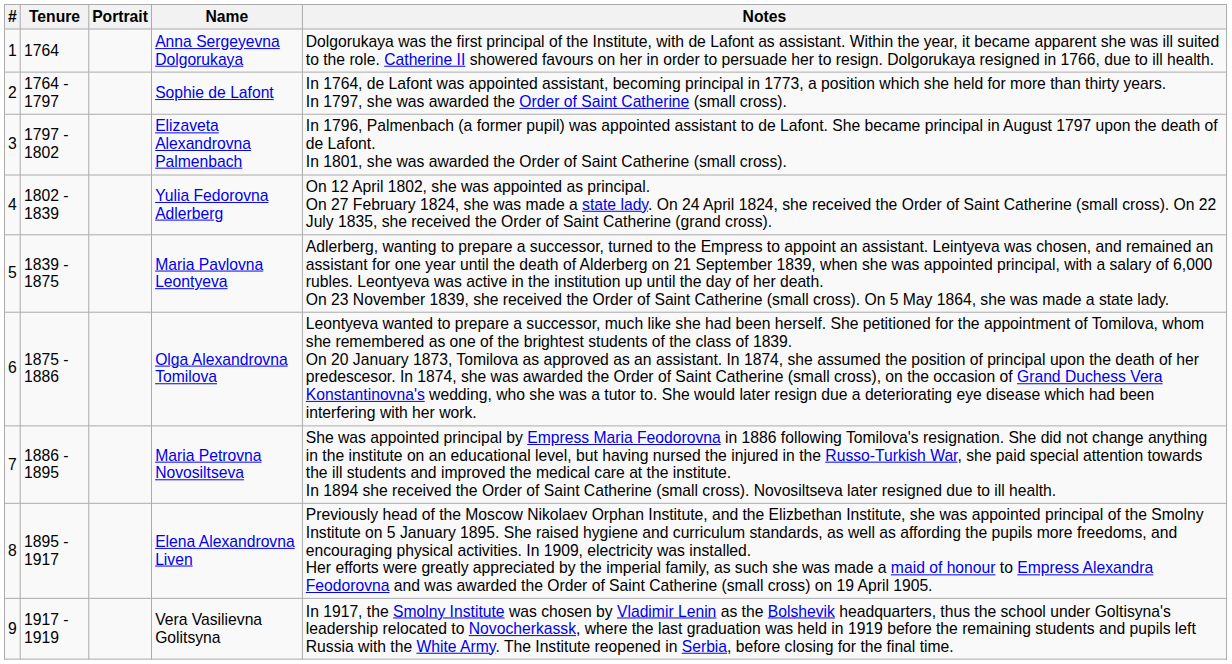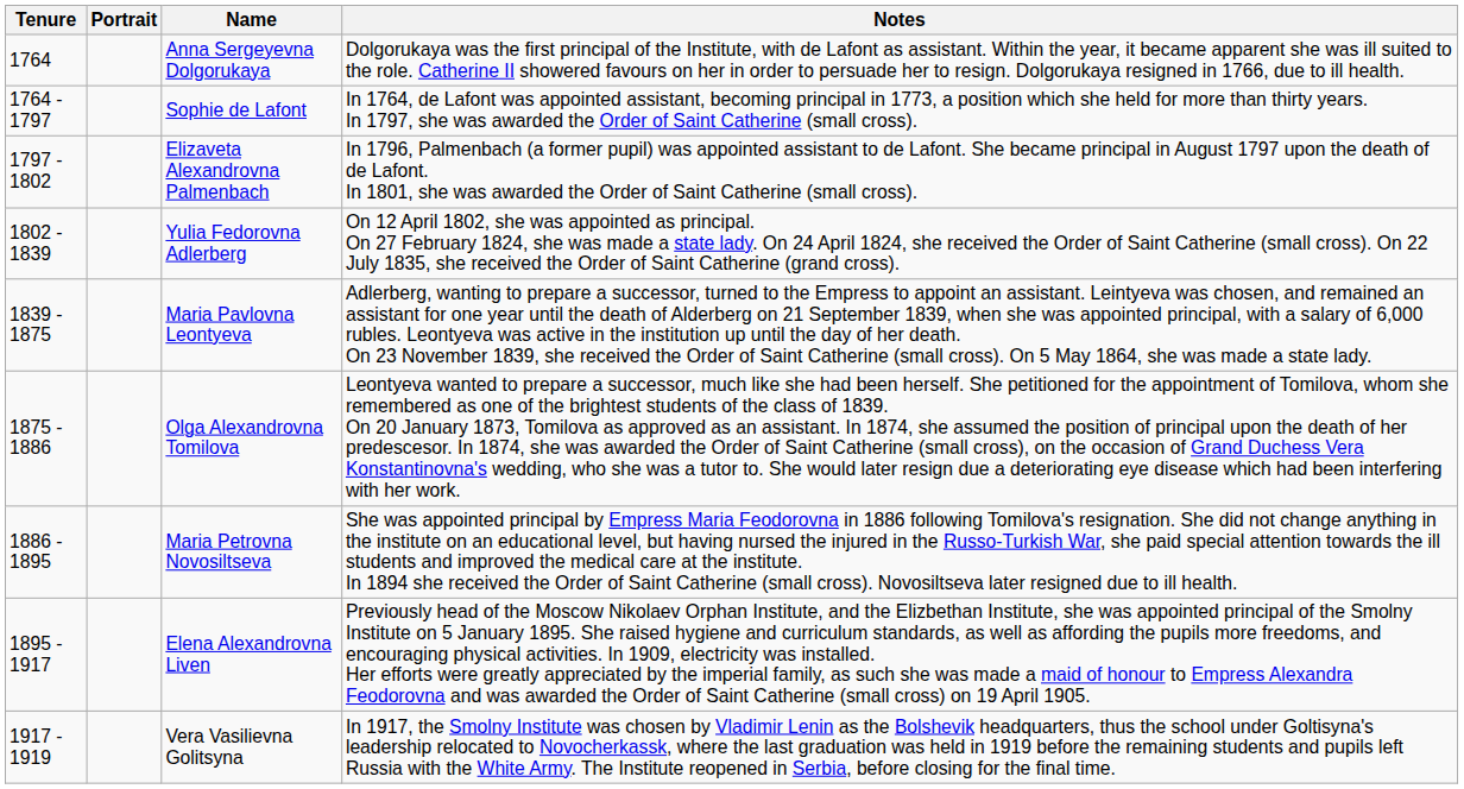- column: # | 1 | 2 | 3 | 4 | 5 | 6 | 7 | 8 | 9
